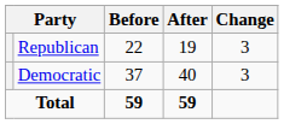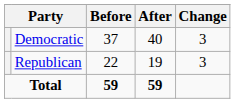rows swapped: Democratic <-> Republican
